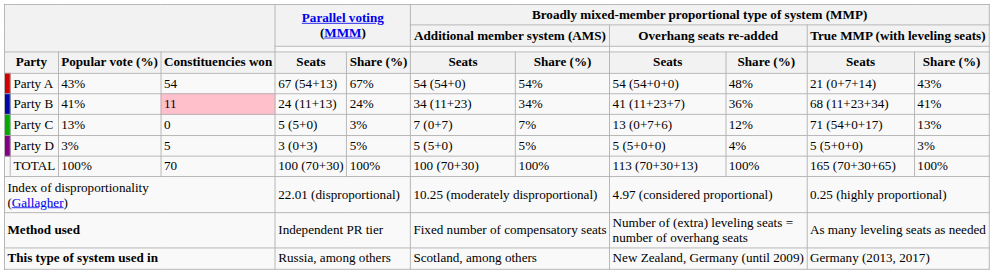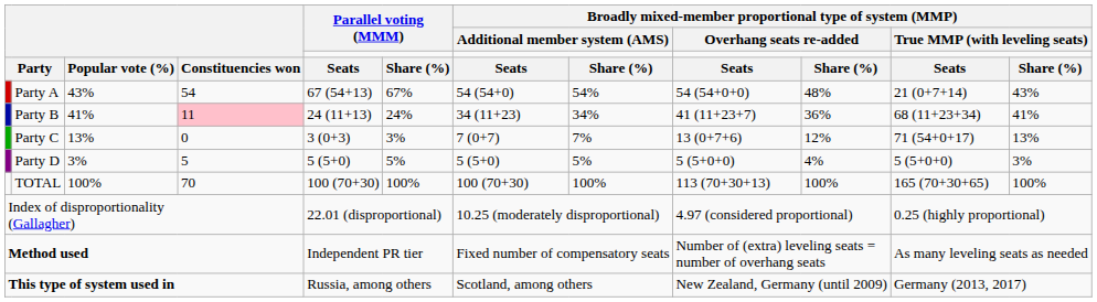Party C | column 5: 5 (5+0) -> 3 (0+3)
Party D | column 5: 3 (0+3) -> 5 (5+0)
